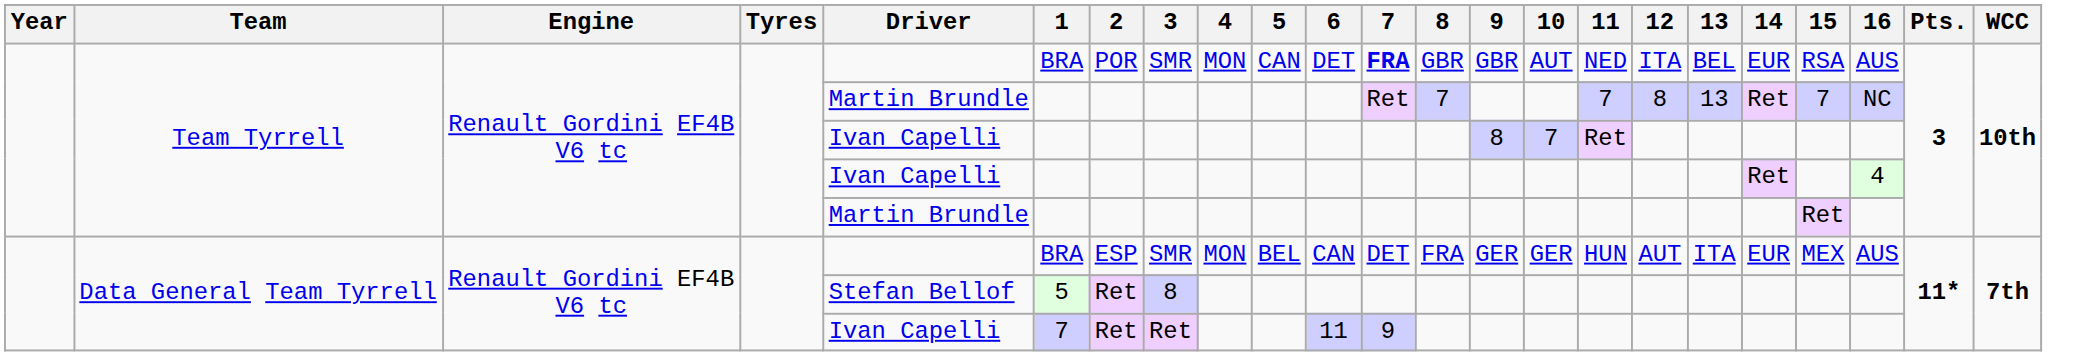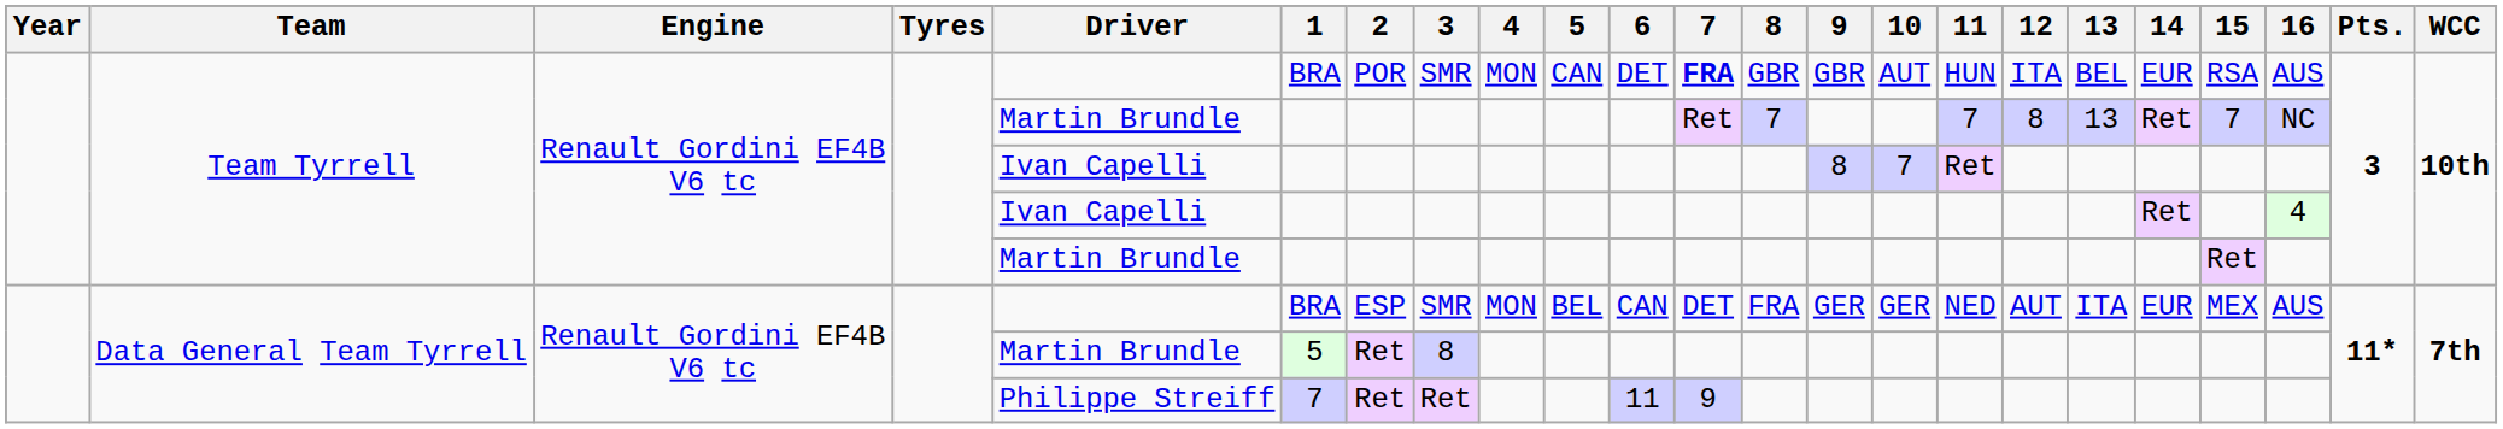row 2 | 11: NED -> HUN
row 7 | 11: HUN -> NED
row 8 | Driver: Stefan Bellof -> Martin Brundle
row 9 | Driver: Ivan Capelli -> Philippe Streiff
